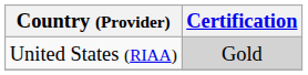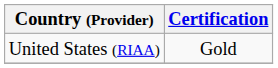United States (RIAA) | Certification: lightgrey background -> no background
